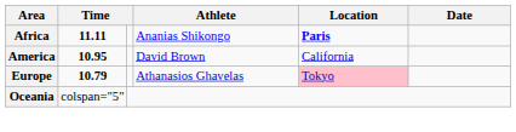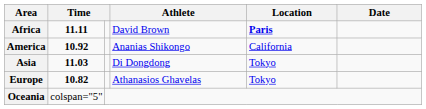Africa | Athlete: Ananias Shikongo -> David Brown
America | column 2: 10.95 -> 10.92
America | Athlete: David Brown -> Ananias Shikongo
+ row: Asia | 11.03 | Di Dongdong | Tokyo
Europe | column 2: 10.79 -> 10.82
Europe | Location: pink background -> no background
